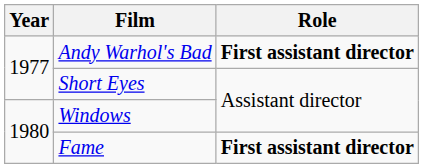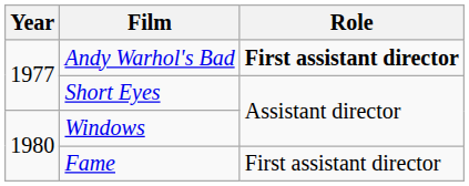Fame | Role: bold -> normal
